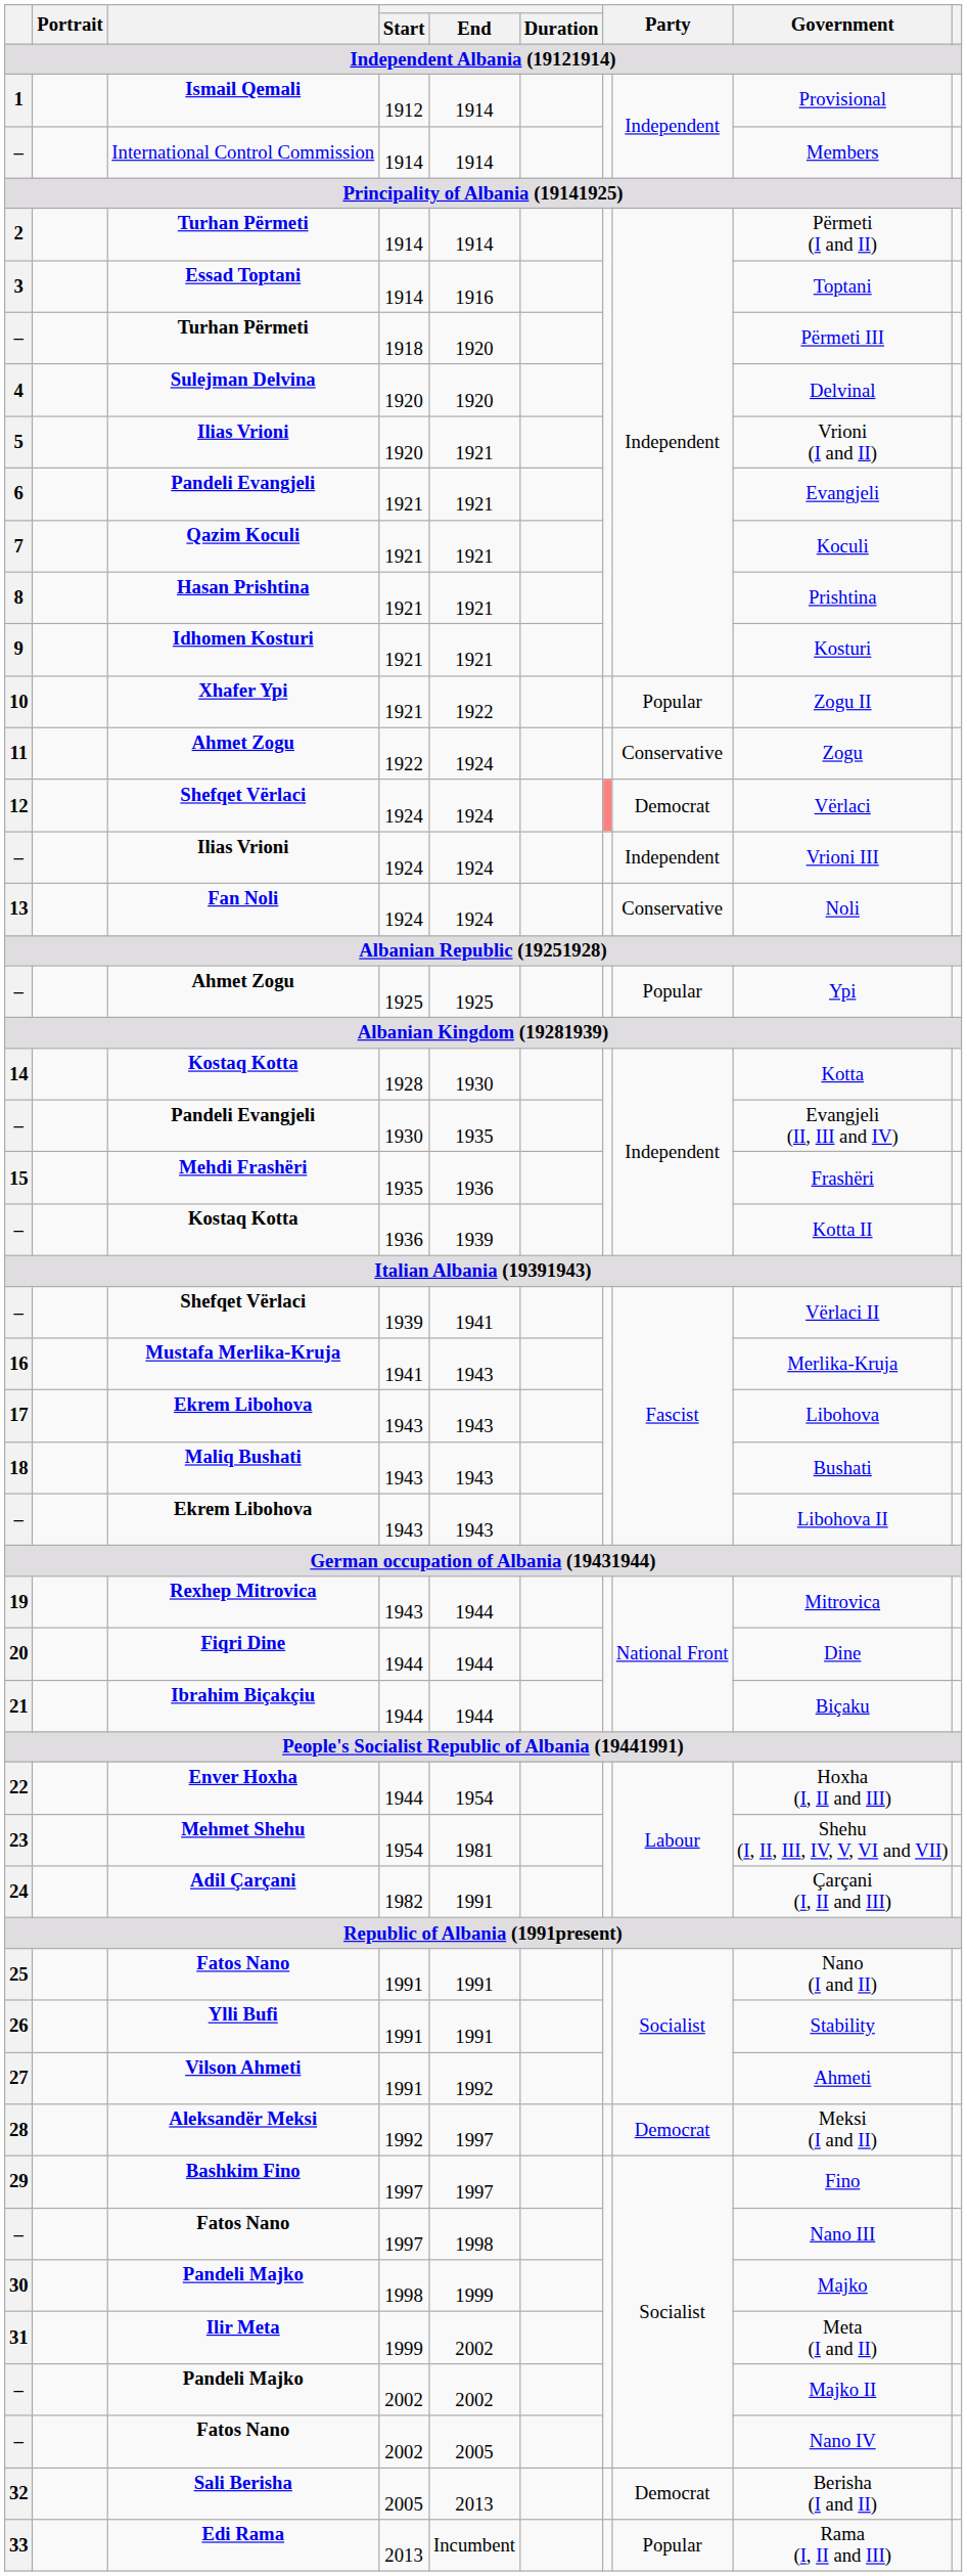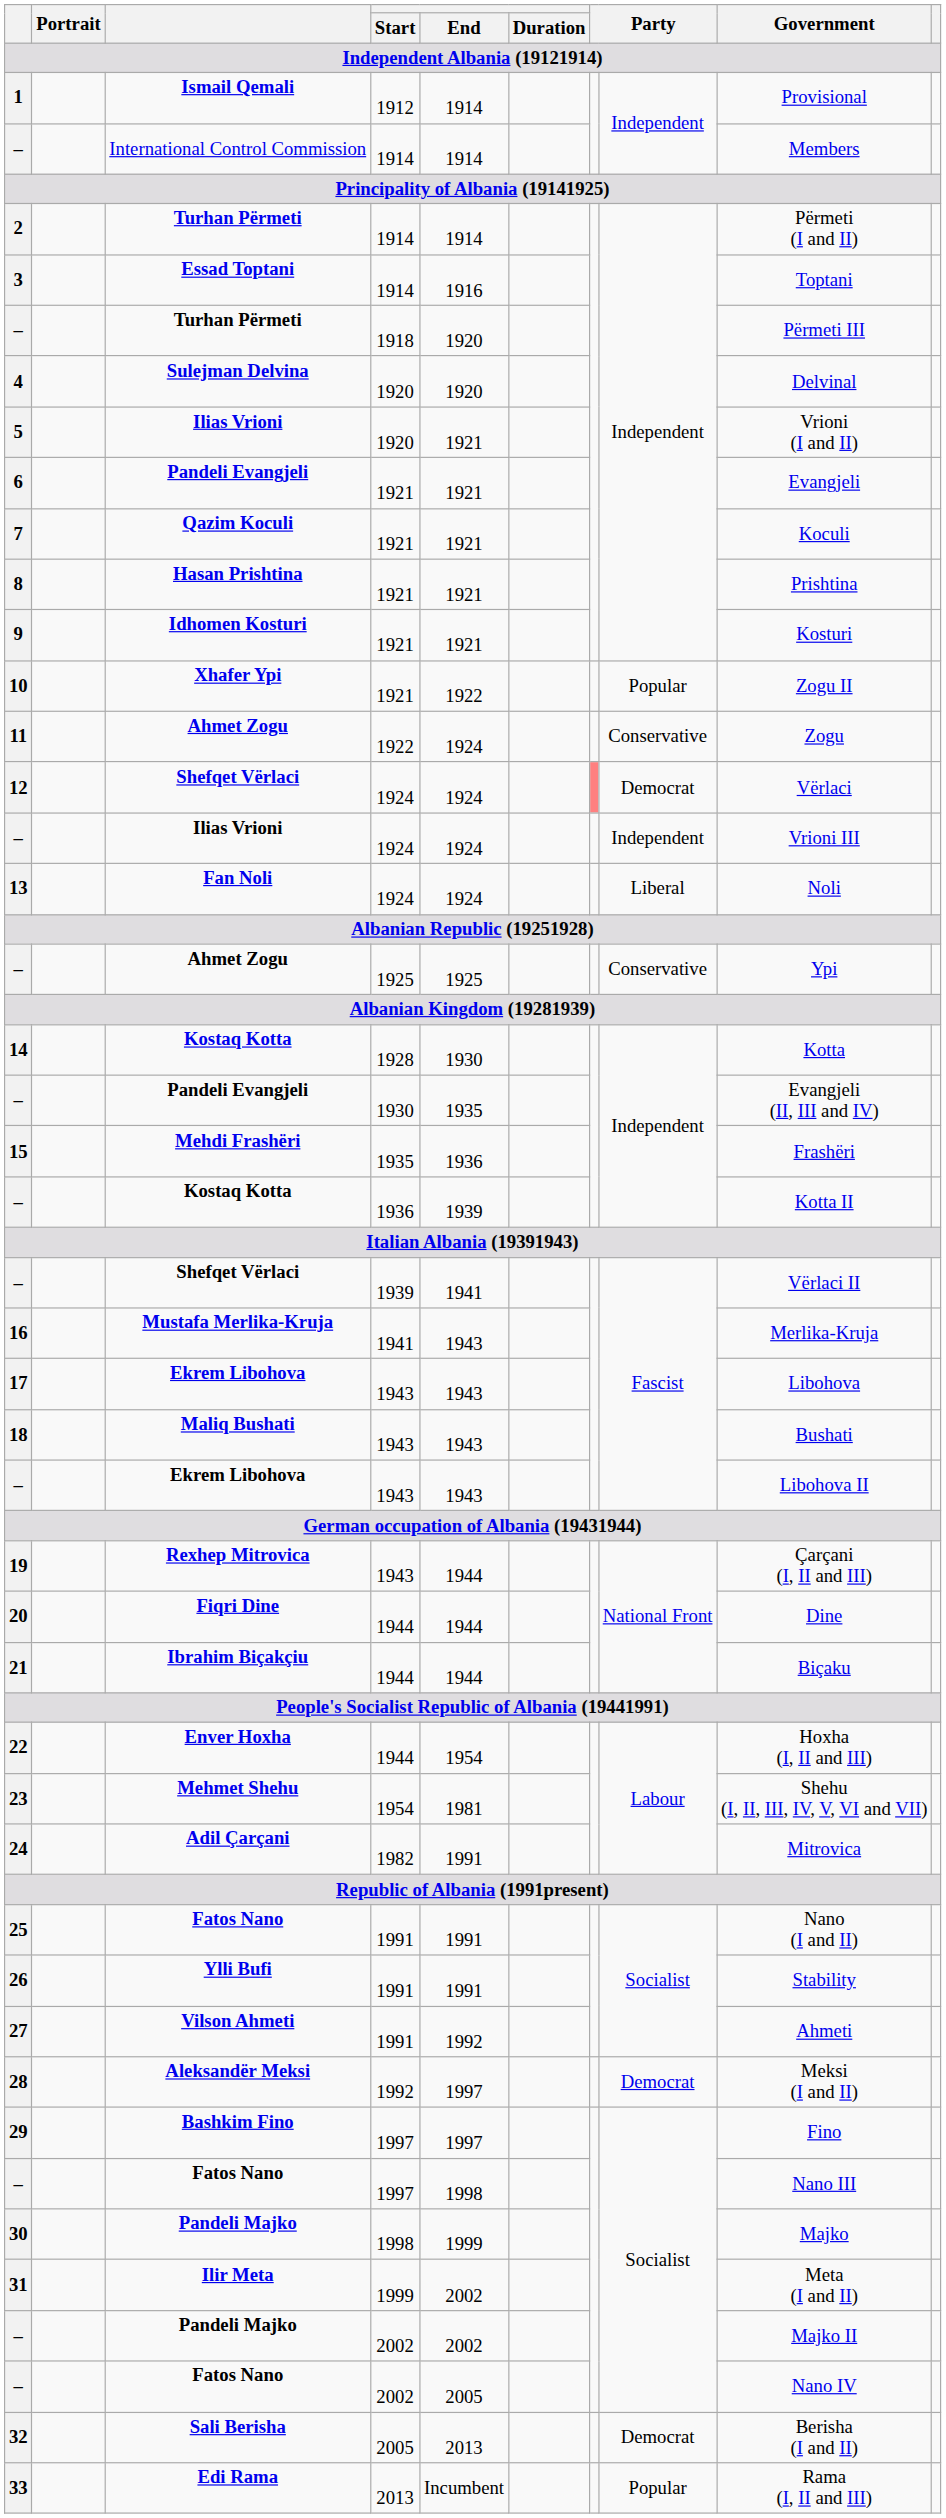13 | column 8: Conservative -> Liberal
– / Ahmet Zogu | column 8: Popular -> Conservative
19 | Government: Mitrovica -> Çarçani (I, II and III)
24 | Government: Çarçani (I, II and III) -> Mitrovica
